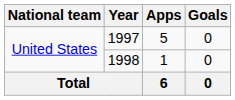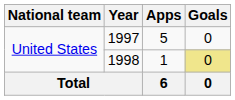1998 | Goals: no background -> khaki background
